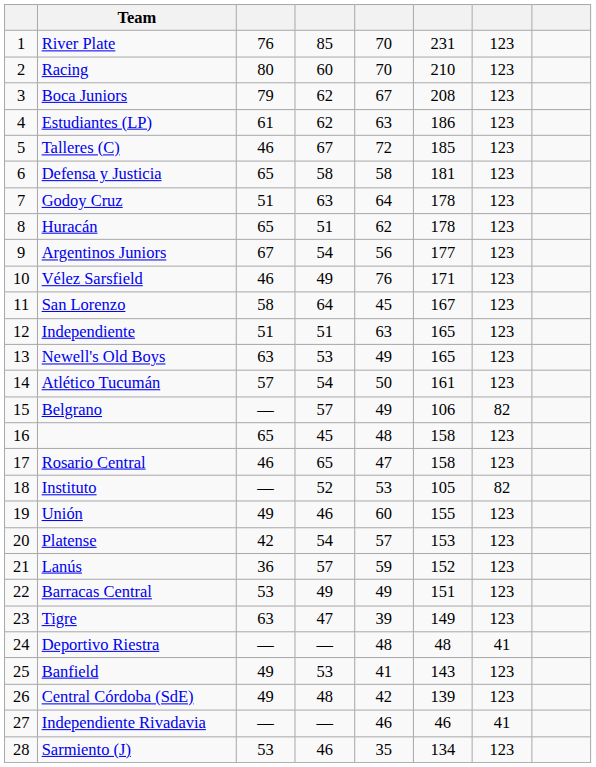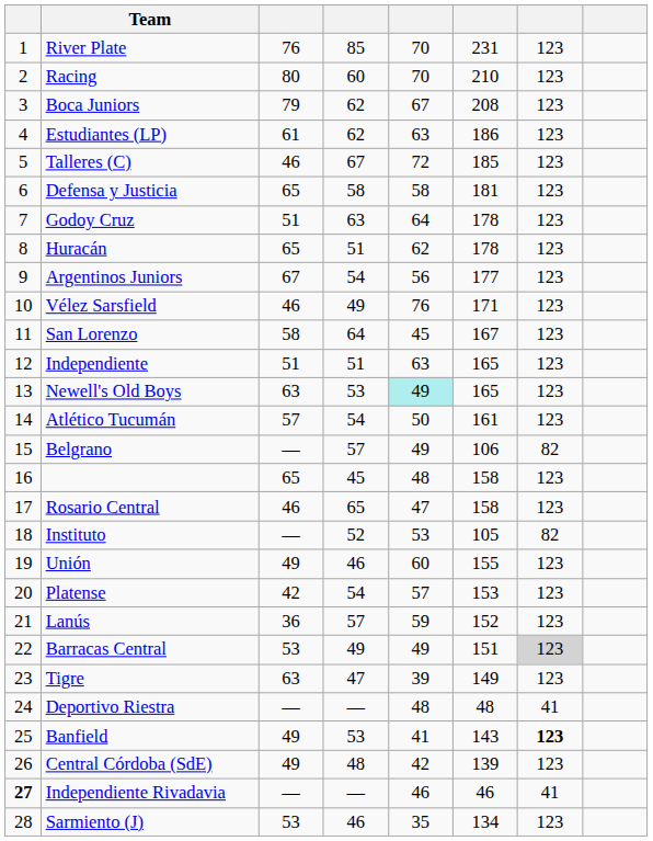Newell's Old Boys | column 5: no background -> paleturquoise background
Barracas Central | column 7: no background -> lightgrey background
Banfield | column 7: normal -> bold
Independiente Rivadavia | column 1: normal -> bold
